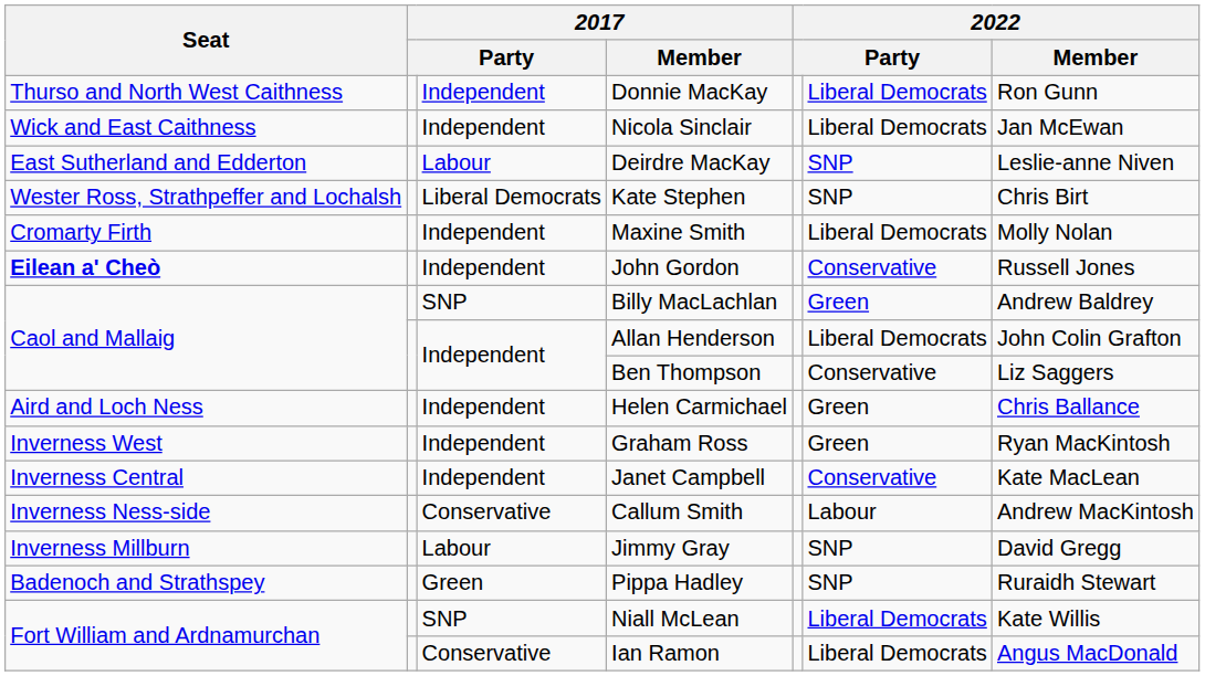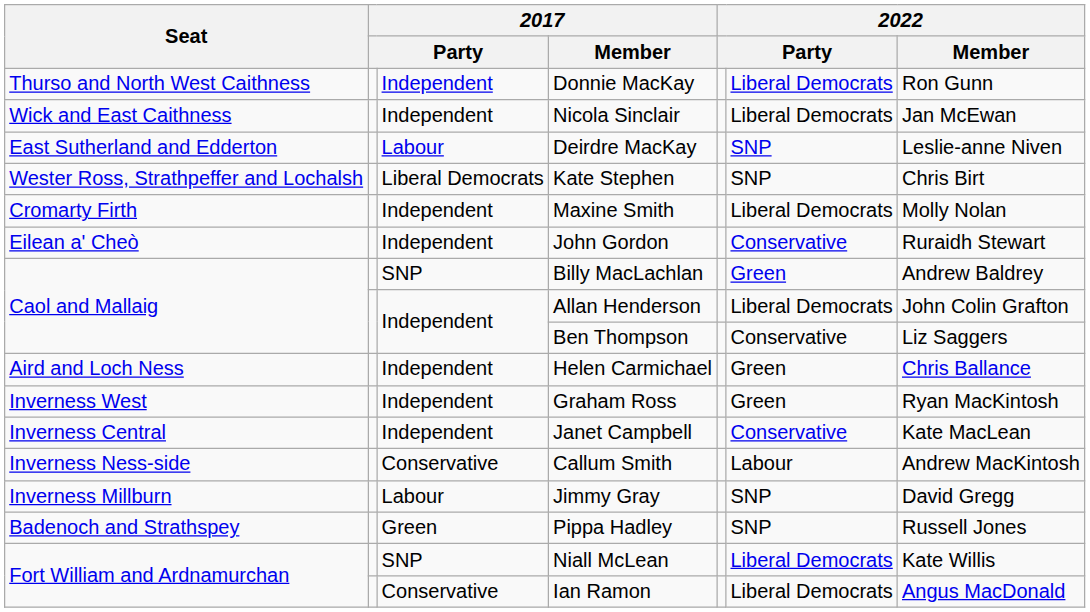John Gordon | Seat: bold -> normal
John Gordon | 2022 / Member: Russell Jones -> Ruraidh Stewart
Pippa Hadley | 2022 / Member: Ruraidh Stewart -> Russell Jones
